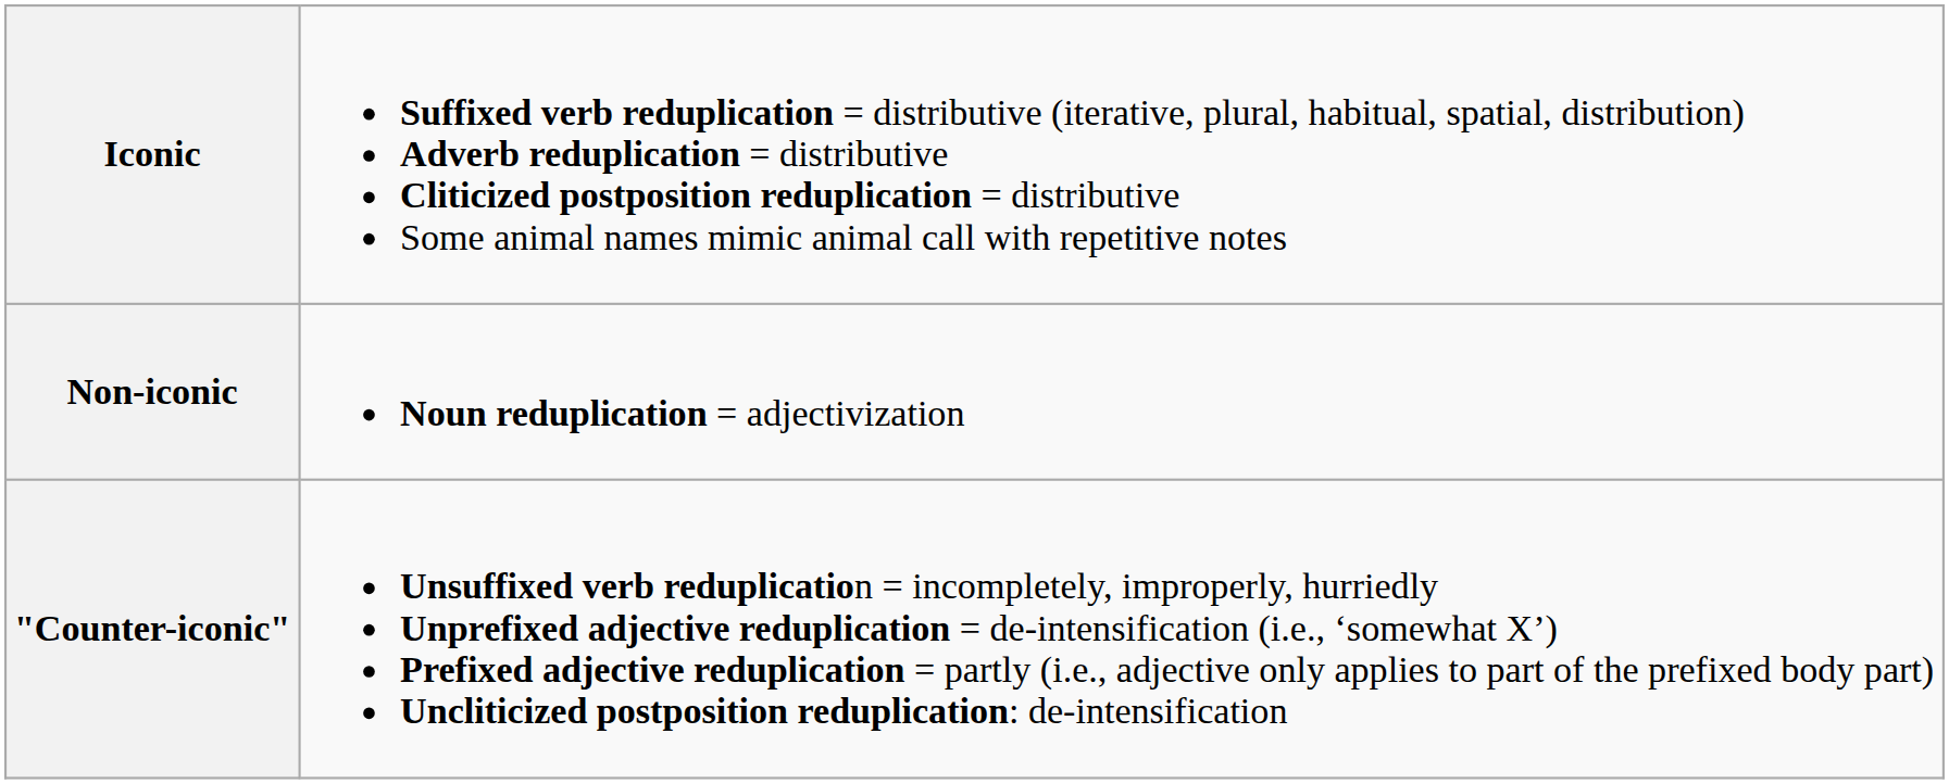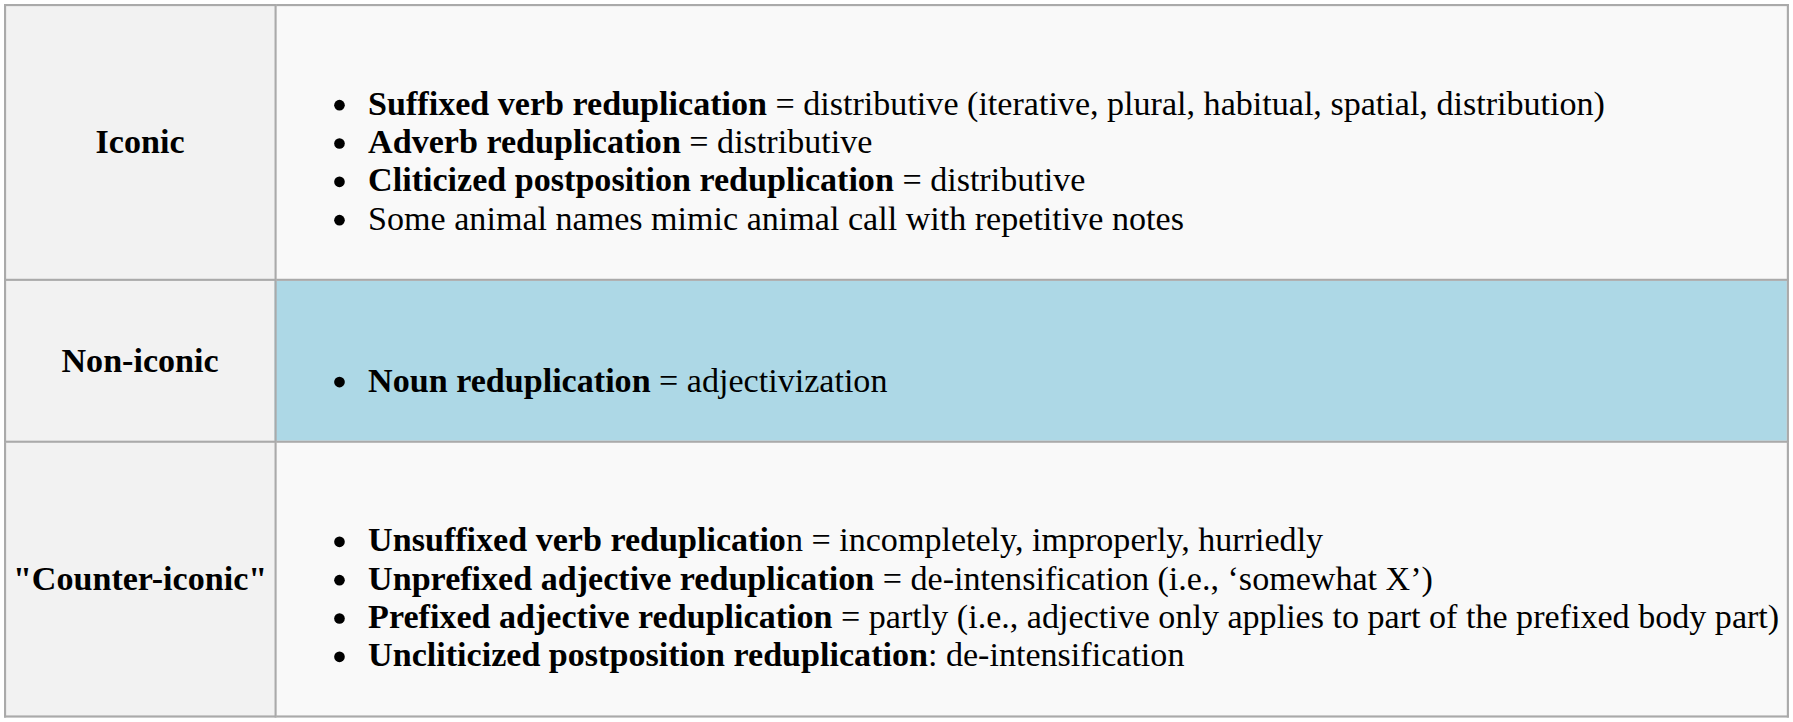Non-iconic | column 2: no background -> lightblue background
